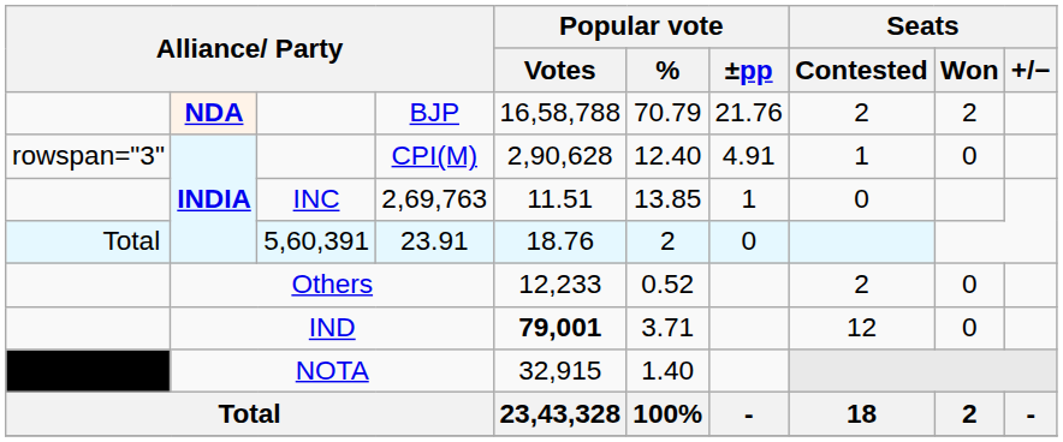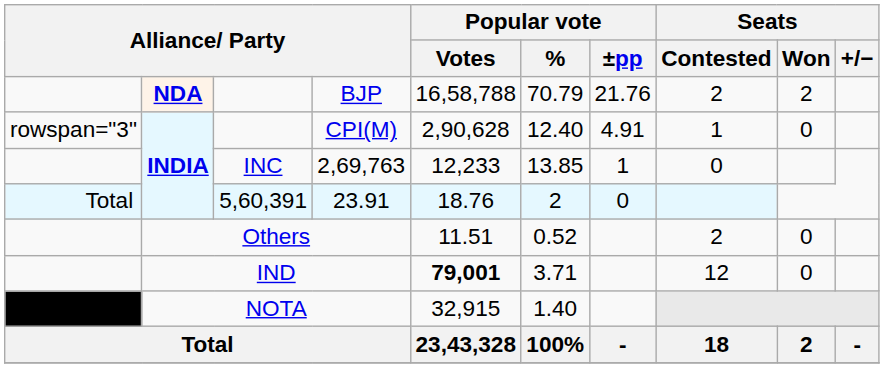2,69,763 | Popular vote / Votes: 11.51 -> 12,233
Others | Popular vote / Votes: 12,233 -> 11.51
